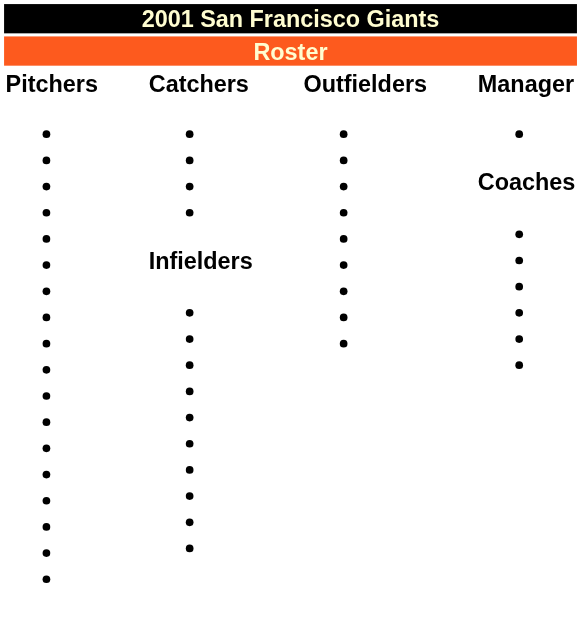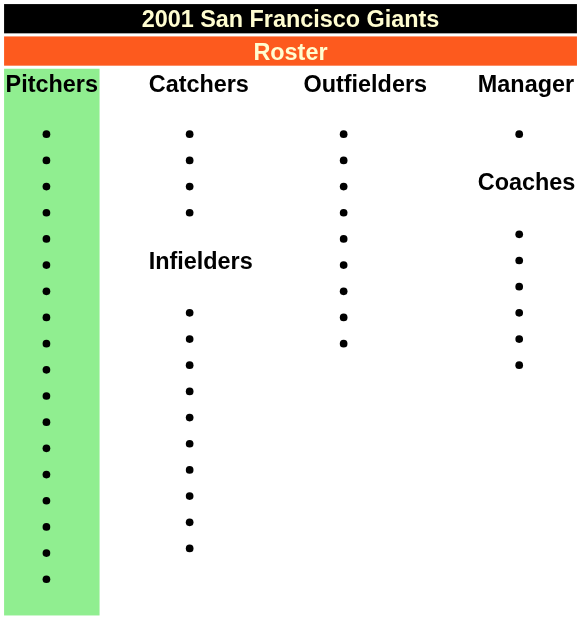Pitchers | column 1: no background -> lightgreen background
